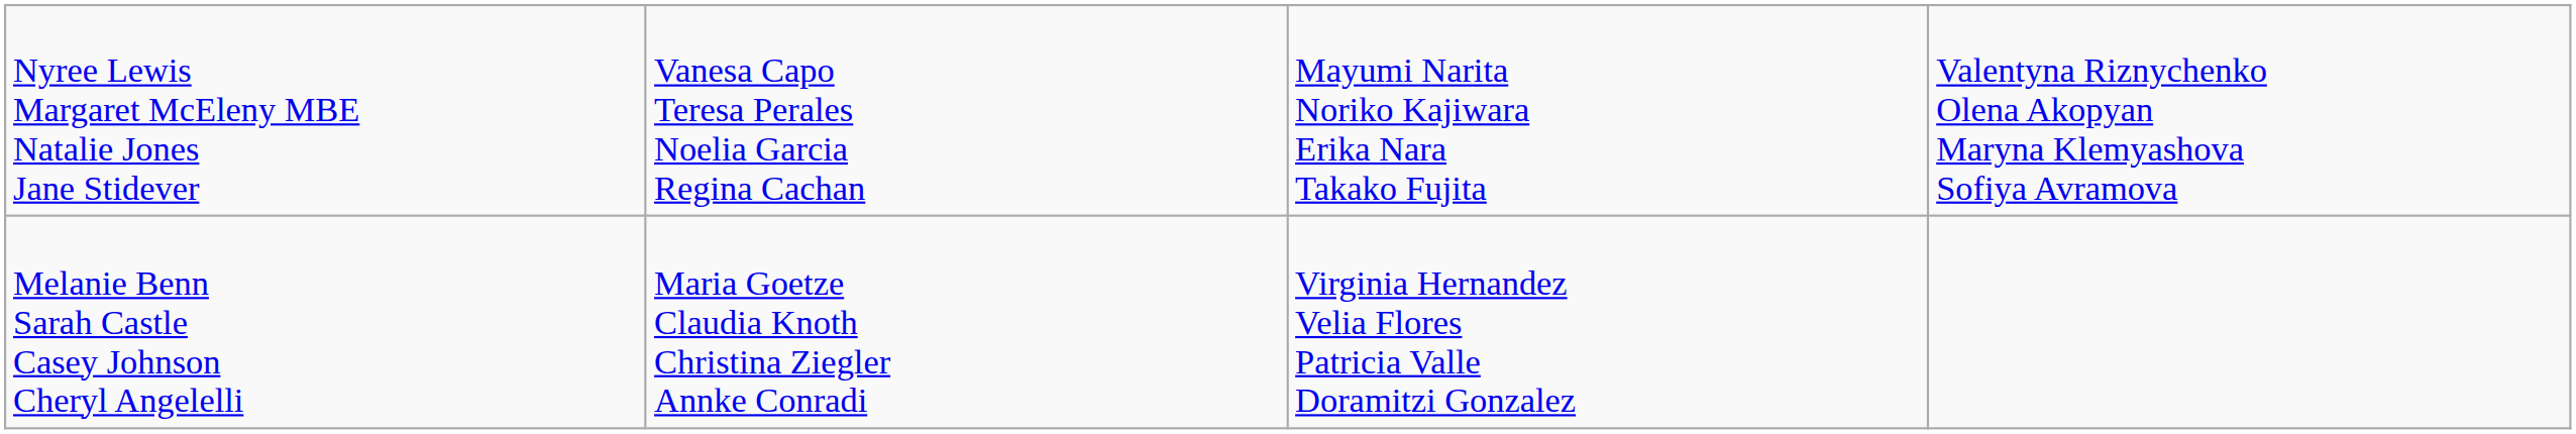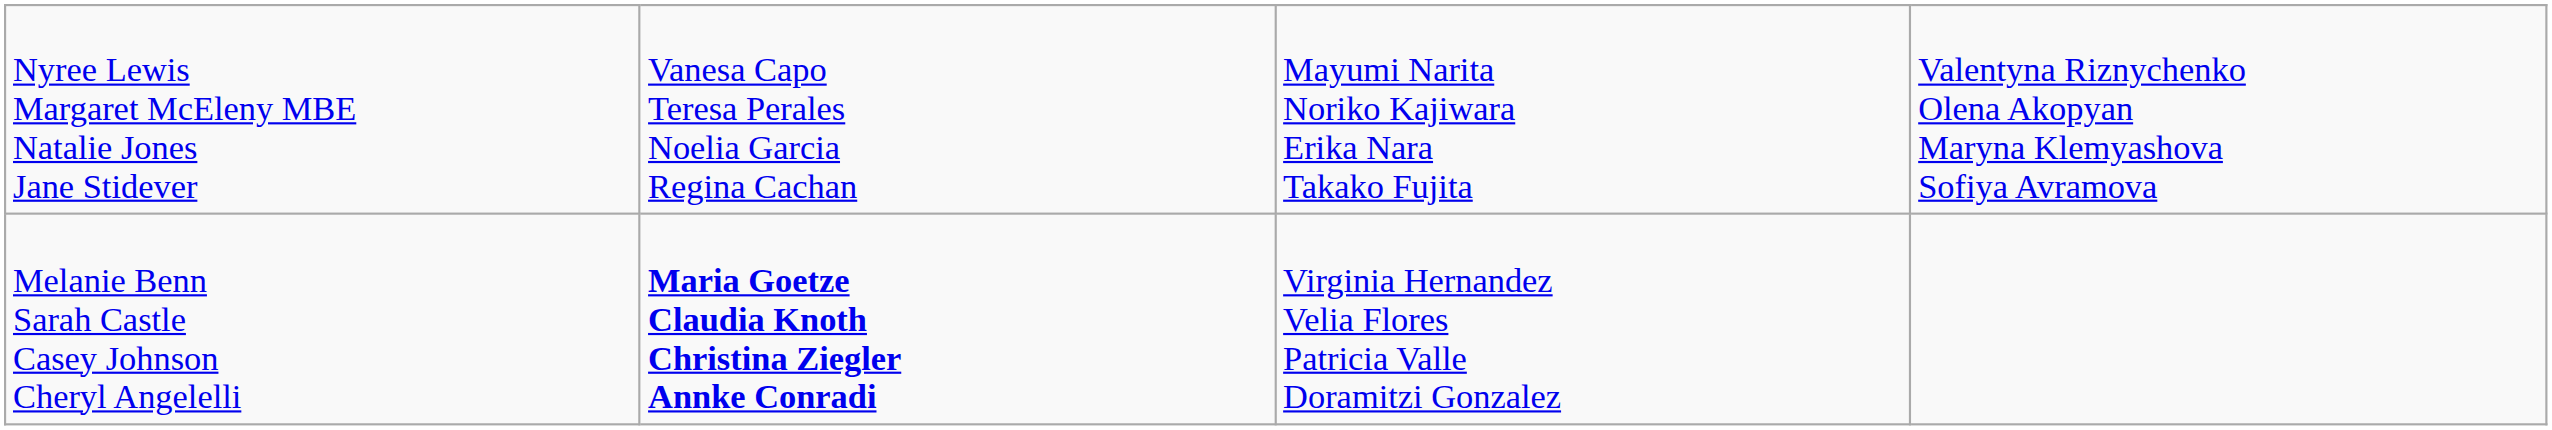Melanie Benn Sarah Castle Casey Johnson Cheryl Angelelli | column 2: normal -> bold
